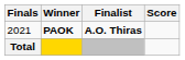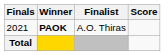2021 | Finalist: bold -> normal
